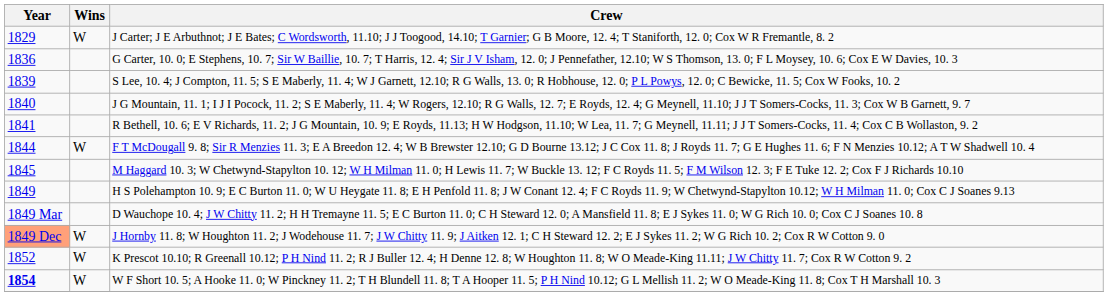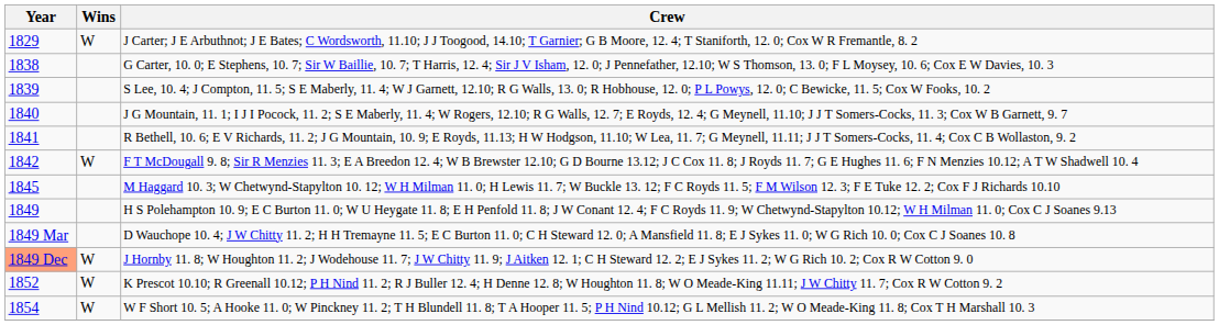row 3 | Year: 1836 -> 1838
row 7 | Year: 1844 -> 1842
row 13 | Year: bold -> normal
